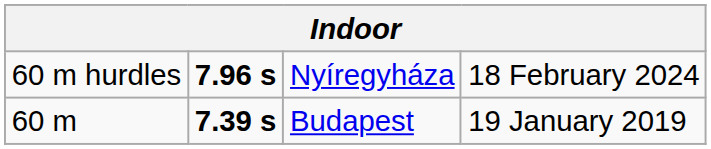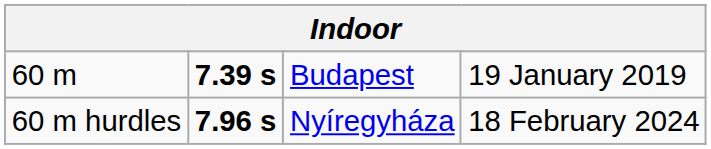rows swapped: 60 m <-> 60 m hurdles
